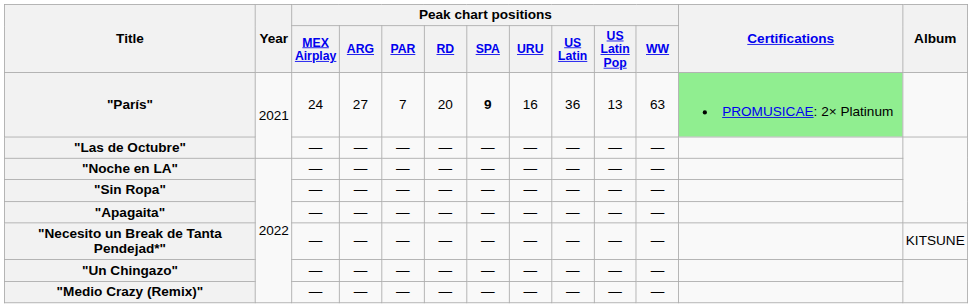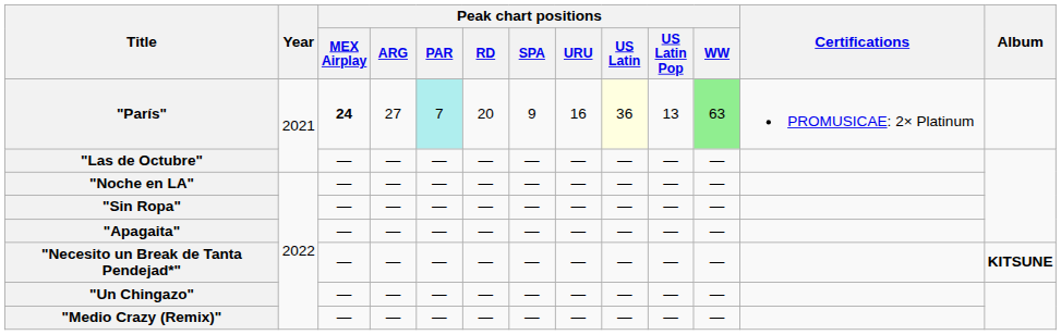"París" | Peak chart positions / MEX Airplay: normal -> bold
"París" | Peak chart positions / PAR: no background -> paleturquoise background
"París" | Peak chart positions / SPA: bold -> normal
"París" | Peak chart positions / US Latin: no background -> lightyellow background
"París" | Peak chart positions / WW: no background -> lightgreen background
"París" | Certifications: lightgreen background -> no background
"Necesito un Break de Tanta Pendejad*" | Album: normal -> bold
